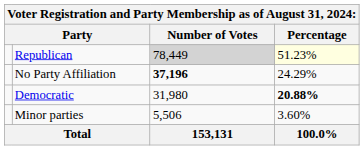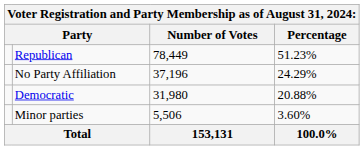Republican | Number of Votes: lightgrey background -> no background
Republican | Percentage: lightyellow background -> no background
No Party Affiliation | Number of Votes: bold -> normal
Democratic | Percentage: bold -> normal
